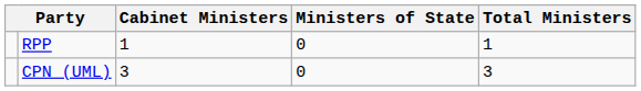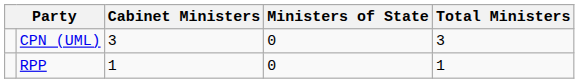rows swapped: CPN (UML) <-> RPP
